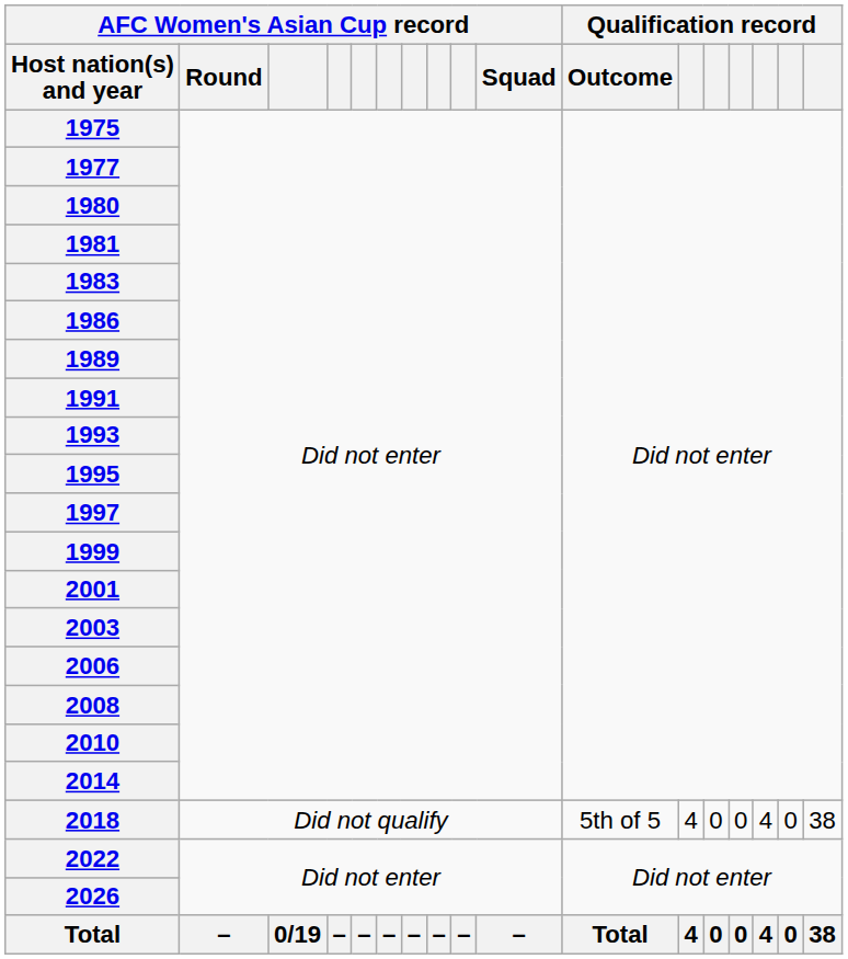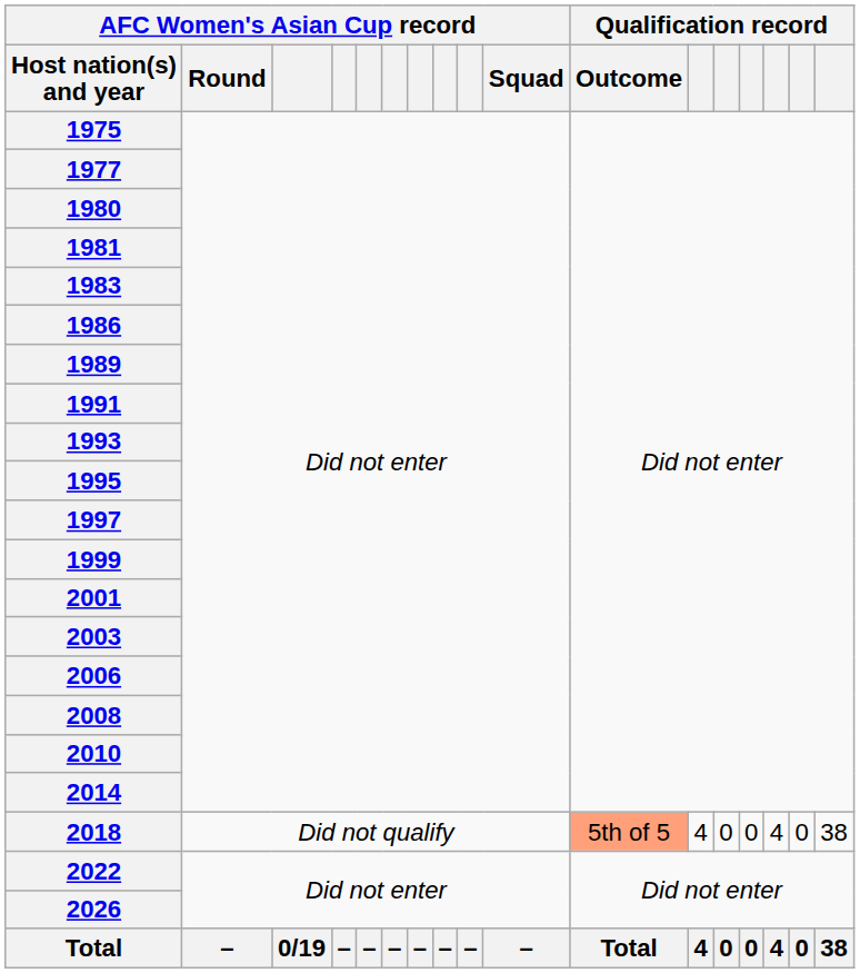2018 | Qualification record / Outcome: no background -> lightsalmon background
